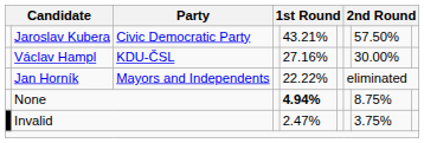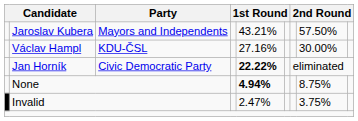Jaroslav Kubera | Party: Civic Democratic Party -> Mayors and Independents
Jan Horník | Party: Mayors and Independents -> Civic Democratic Party
Jan Horník | column 5: normal -> bold
